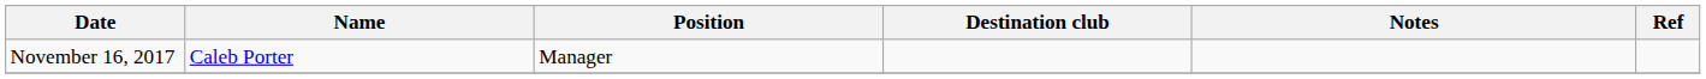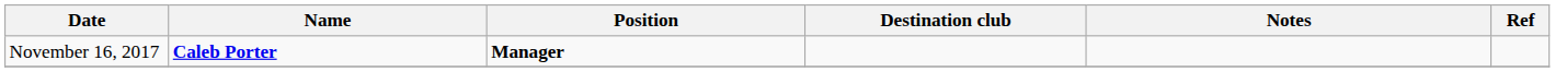November 16, 2017 | Name: normal -> bold
November 16, 2017 | Position: normal -> bold
